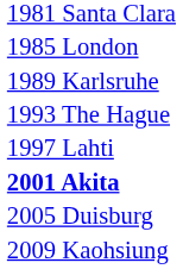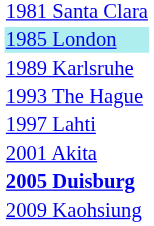1985 London | column 1: no background -> paleturquoise background
2001 Akita | column 1: bold -> normal
2005 Duisburg | column 1: normal -> bold
